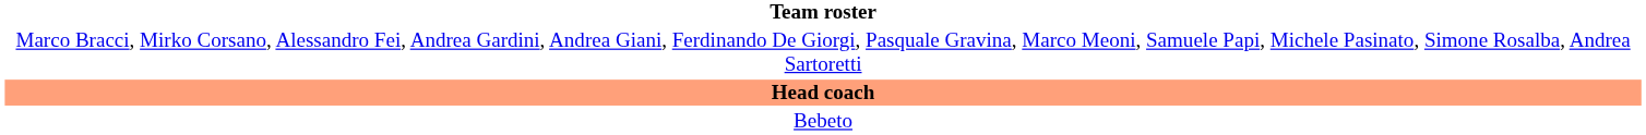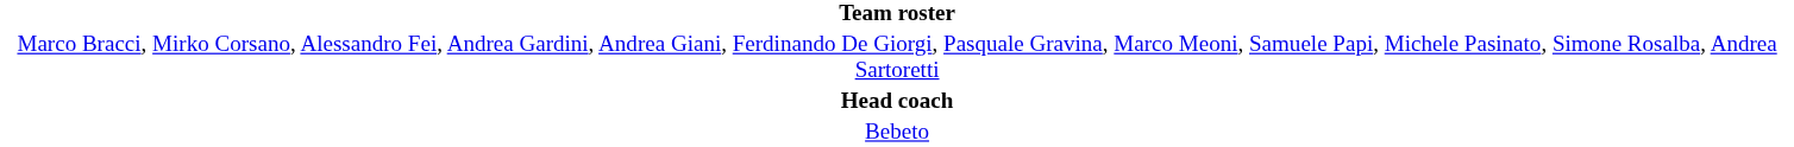row 3 | column 1: lightsalmon background -> no background
